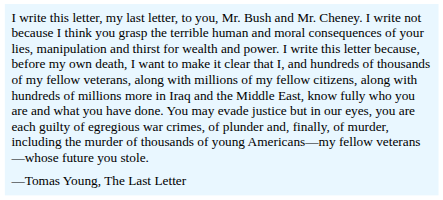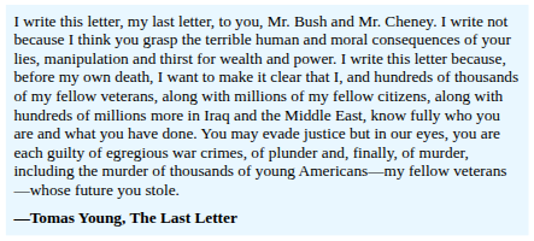row 2 | column 1: normal -> bold
